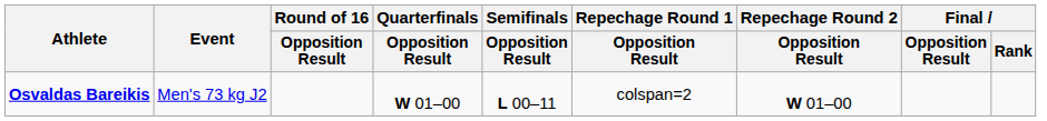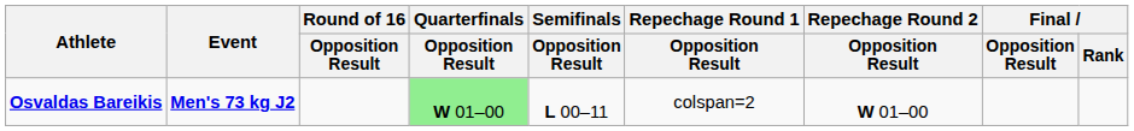Osvaldas Bareikis | Event: normal -> bold
Osvaldas Bareikis | Quarterfinals / Opposition Result: no background -> lightgreen background
